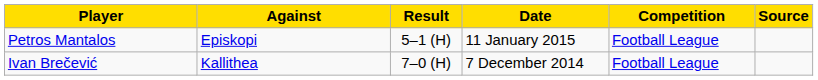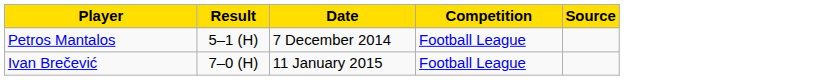- column: Against | Episkopi | Kallithea
Petros Mantalos | Date: 11 January 2015 -> 7 December 2014
Ivan Brečević | Date: 7 December 2014 -> 11 January 2015
